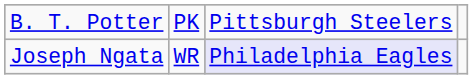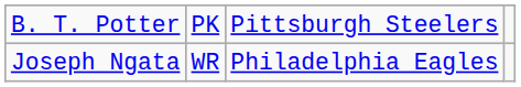Joseph Ngata | column 3: lavender background -> no background
